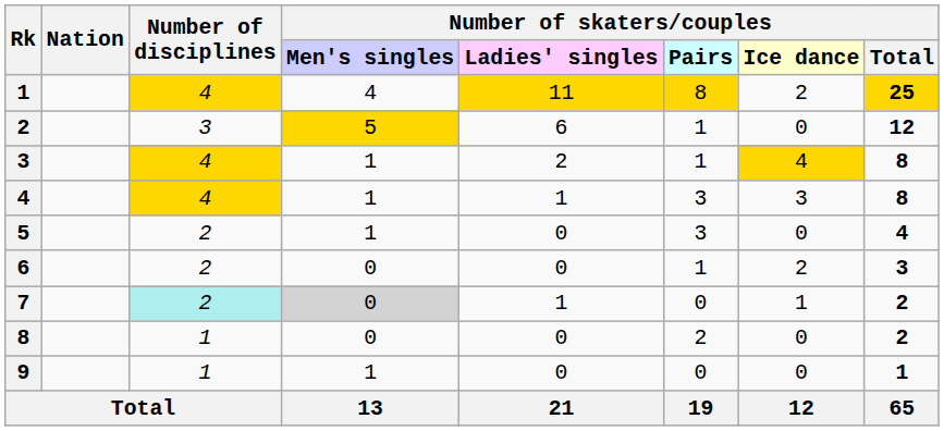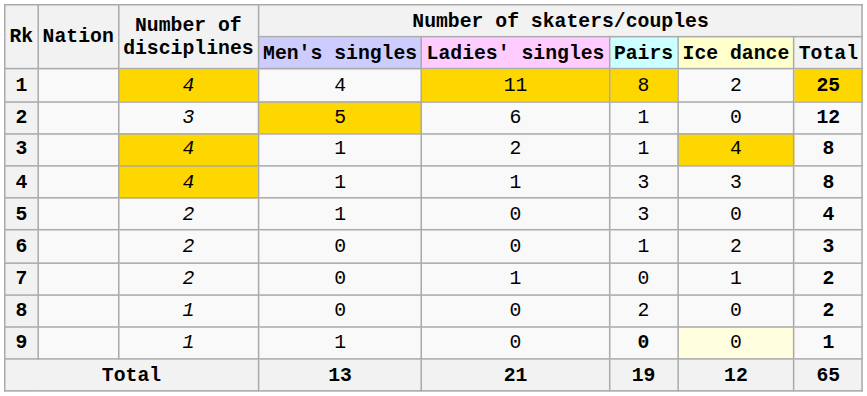7 | Number of disciplines: paleturquoise background -> no background
7 | Number of skaters/couples / Men's singles: lightgrey background -> no background
9 | Number of skaters/couples / Pairs: normal -> bold
9 | Number of skaters/couples / Ice dance: no background -> lightyellow background
